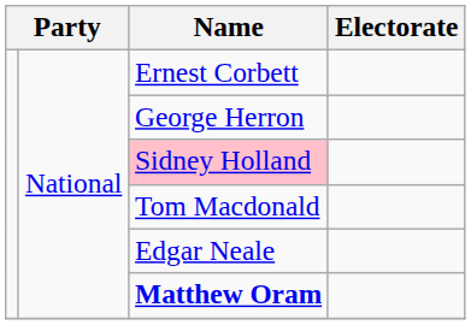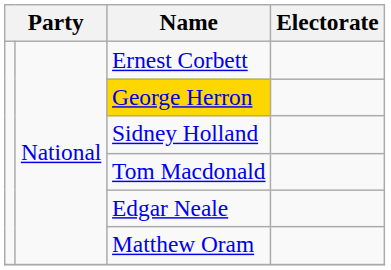George Herron | Name: no background -> gold background
Sidney Holland | Name: pink background -> no background
Matthew Oram | Name: bold -> normal
